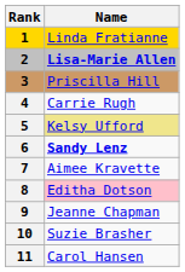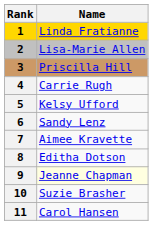Lisa-Marie Allen | Name: bold -> normal
Kelsy Ufford | Name: khaki background -> no background
Sandy Lenz | Name: bold -> normal
Editha Dotson | Name: pink background -> no background
Jeanne Chapman | Name: no background -> lightyellow background
